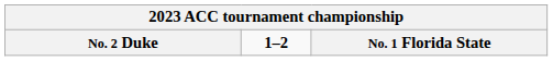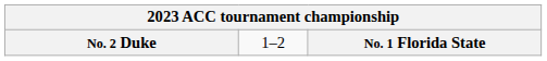No. 2 Duke | column 2: bold -> normal
